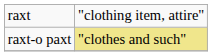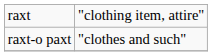raxt-o paxt | column 2: khaki background -> no background
